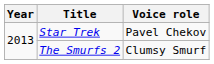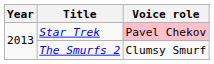Star Trek | Voice role: no background -> pink background
